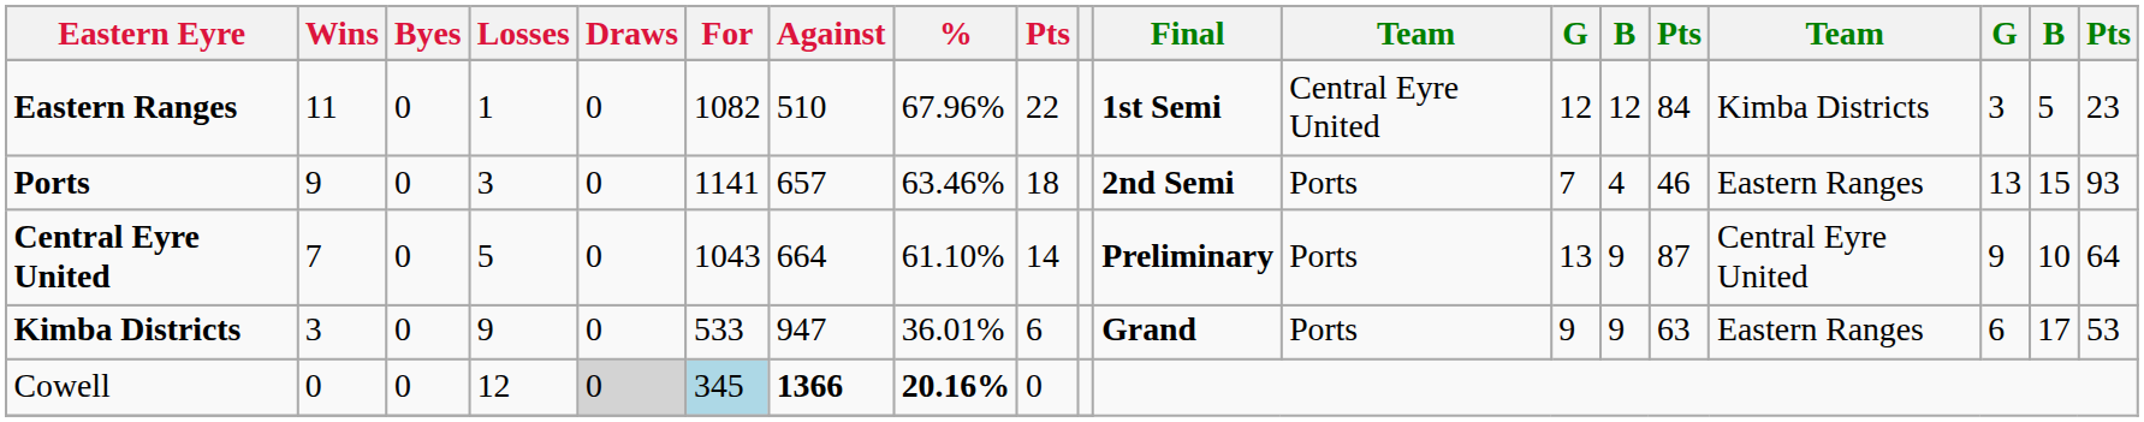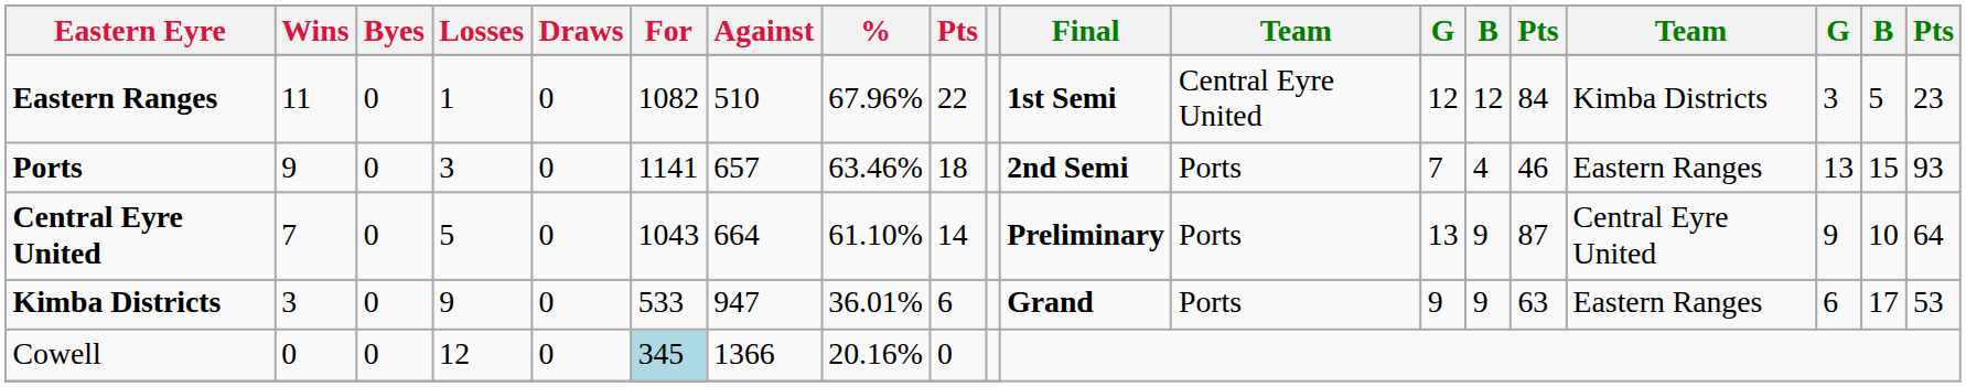Cowell | Draws: lightgrey background -> no background
Cowell | Against: bold -> normal
Cowell | %: bold -> normal
